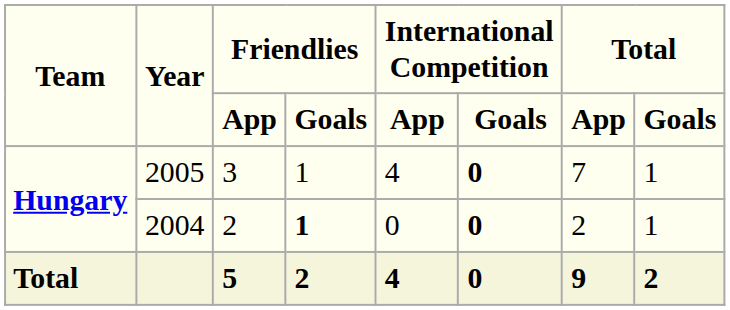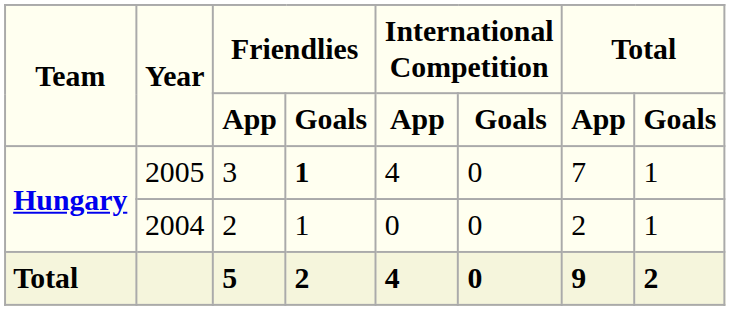2005 | Friendlies / Goals: normal -> bold
2005 | International Competition / Goals: bold -> normal
2004 | Friendlies / Goals: bold -> normal
2004 | International Competition / Goals: bold -> normal
